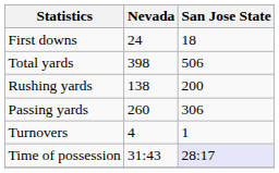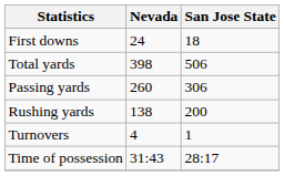rows swapped: Rushing yards <-> Passing yards
Time of possession | San Jose State: lavender background -> no background
